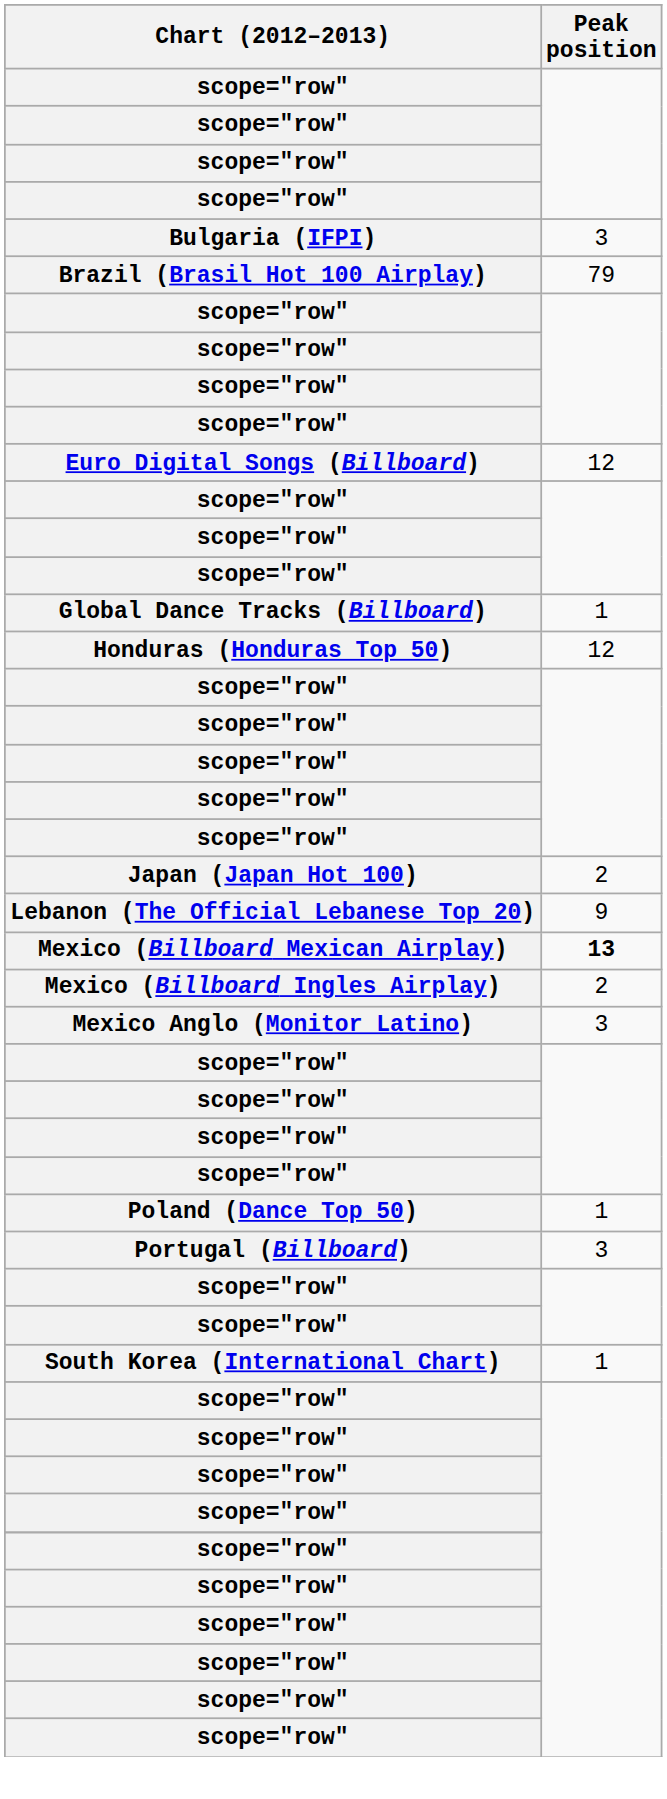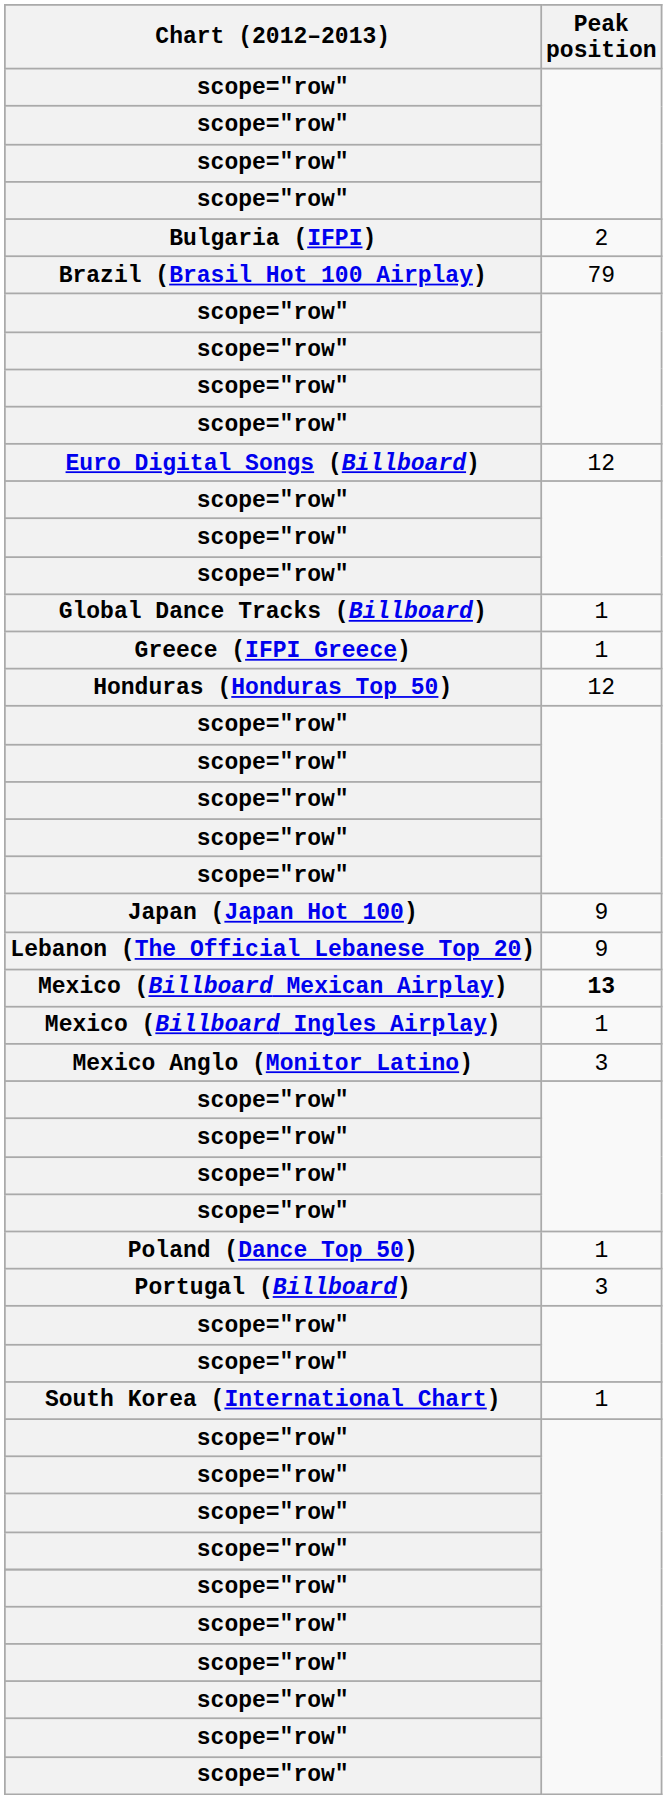Bulgaria (IFPI) | Peak position: 3 -> 2
+ row: Greece (IFPI Greece) | 1
Japan (Japan Hot 100) | Peak position: 2 -> 9
Mexico (Billboard Ingles Airplay) | Peak position: 2 -> 1
